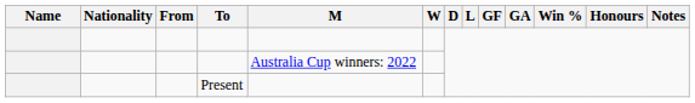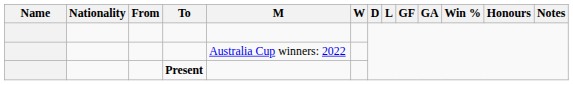Present | To: normal -> bold
